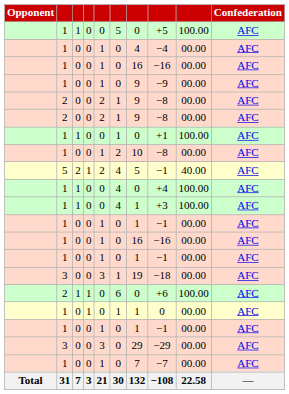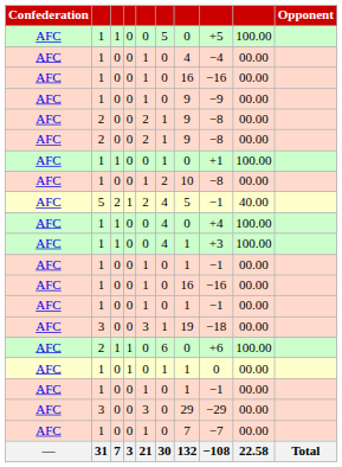columns swapped: Opponent <-> Confederation
